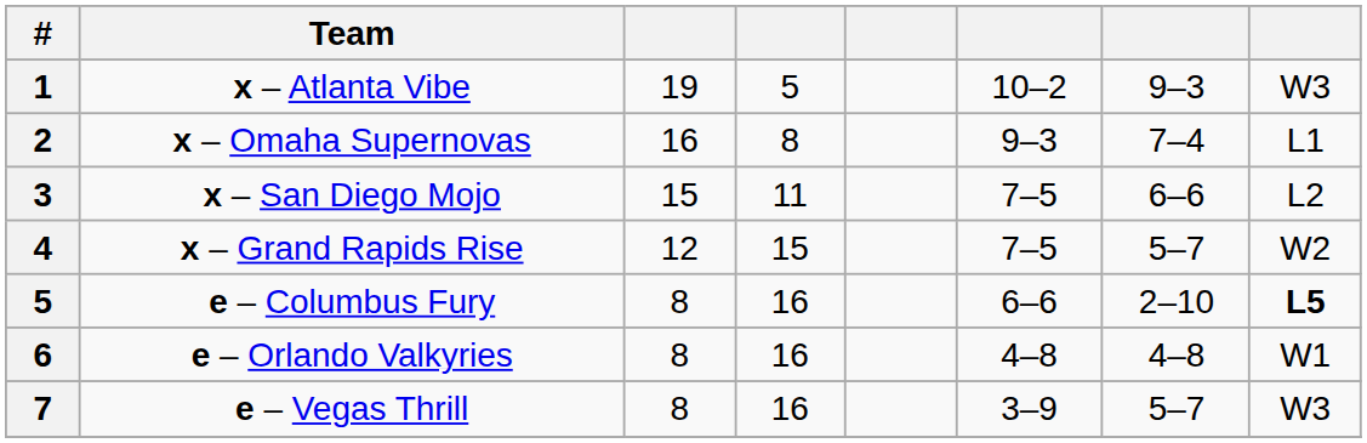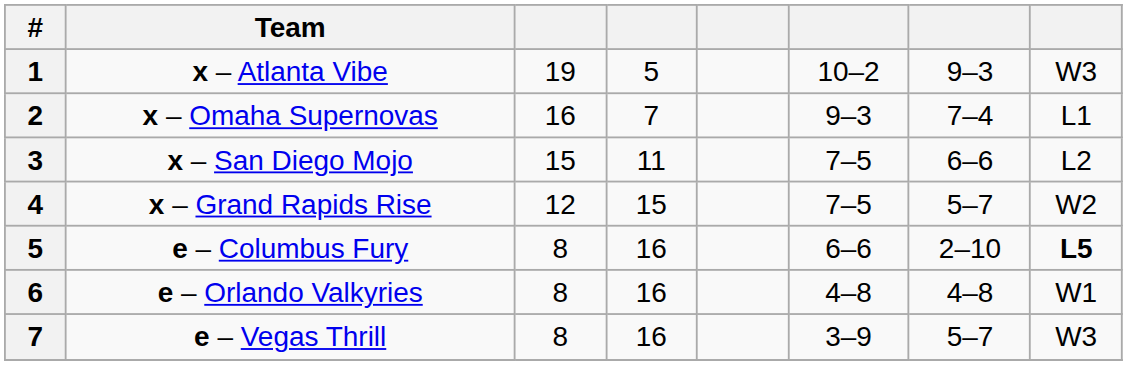x – Omaha Supernovas | column 4: 8 -> 7
